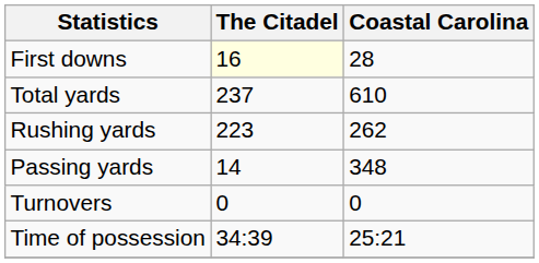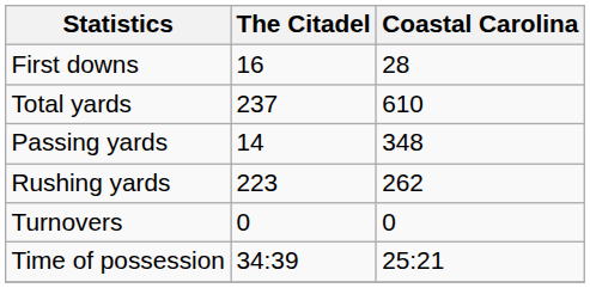First downs | The Citadel: lightyellow background -> no background
rows swapped: Rushing yards <-> Passing yards
